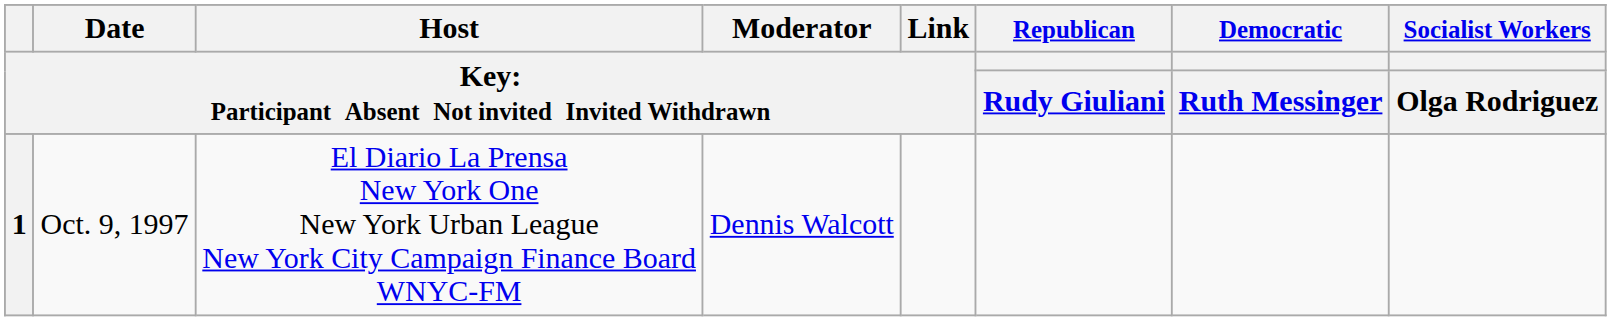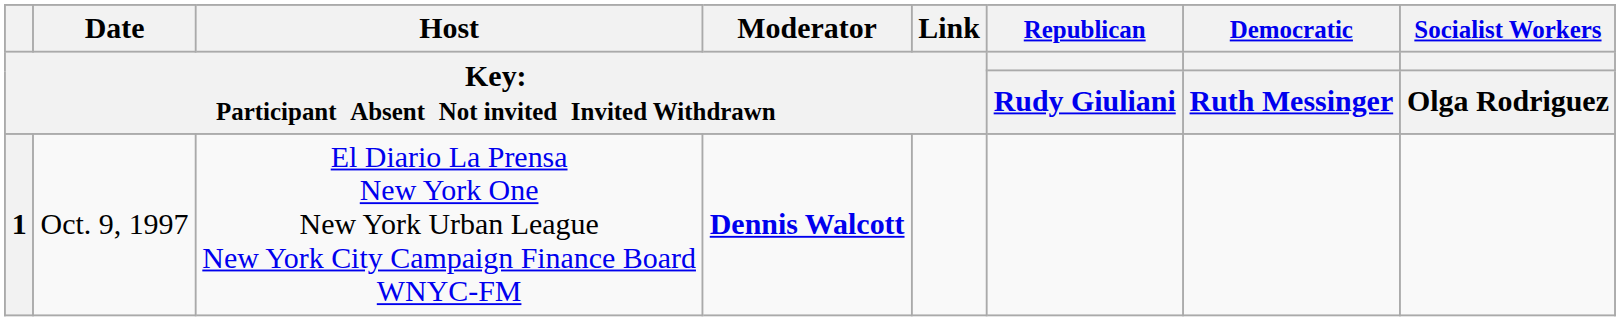1 | column 4: normal -> bold
